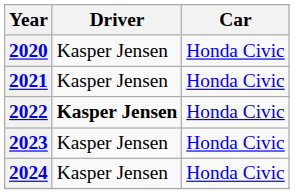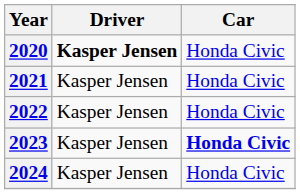2020 | Driver: normal -> bold
2022 | Driver: bold -> normal
2023 | Car: normal -> bold
